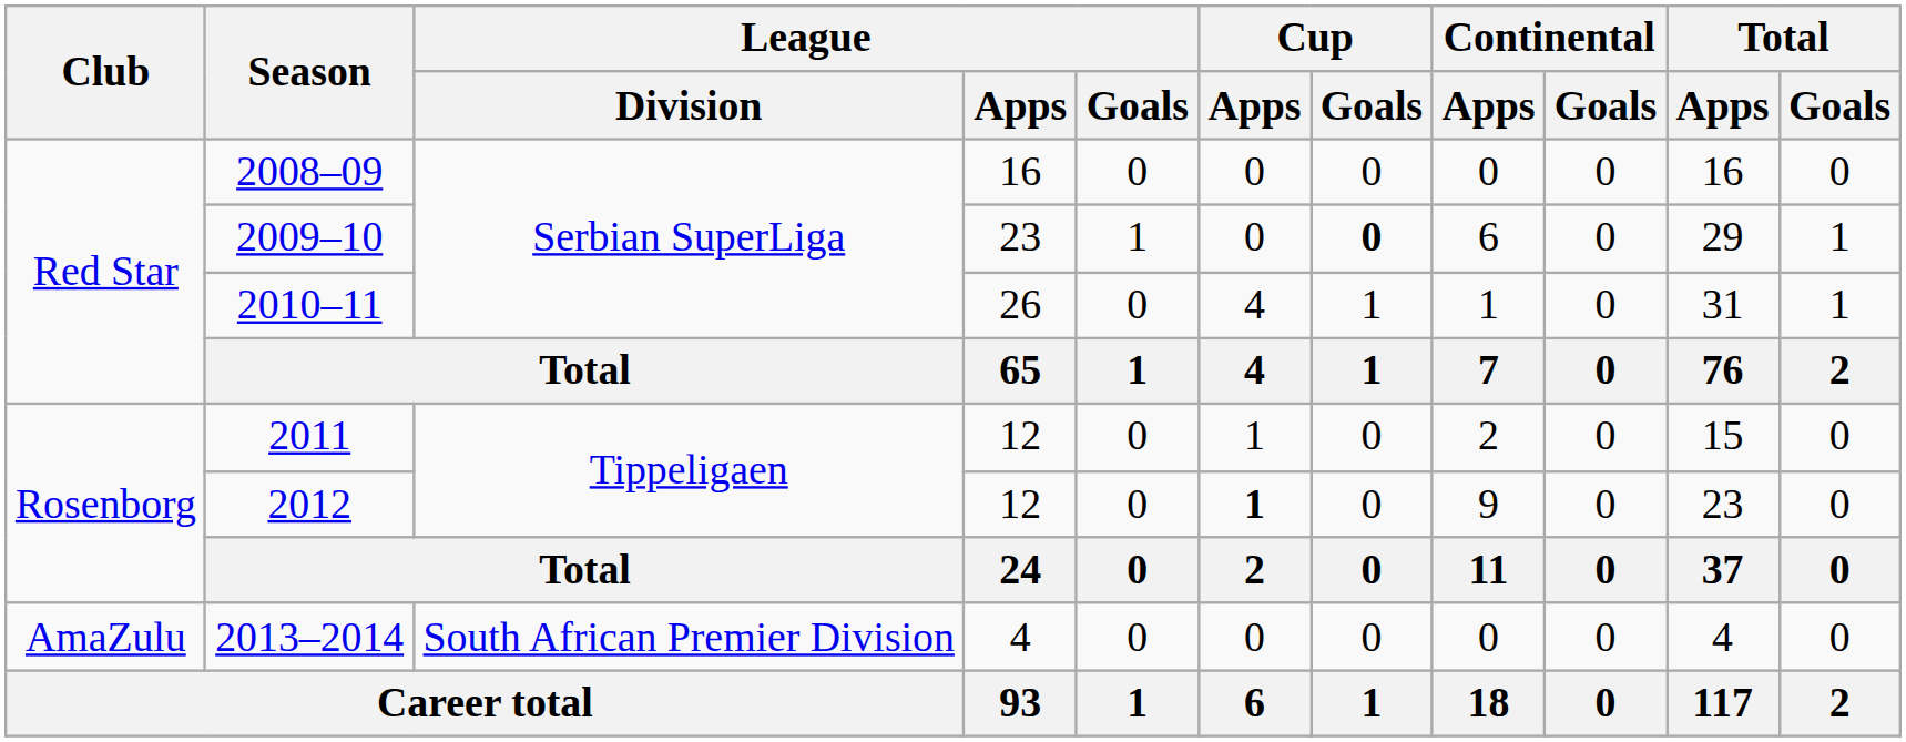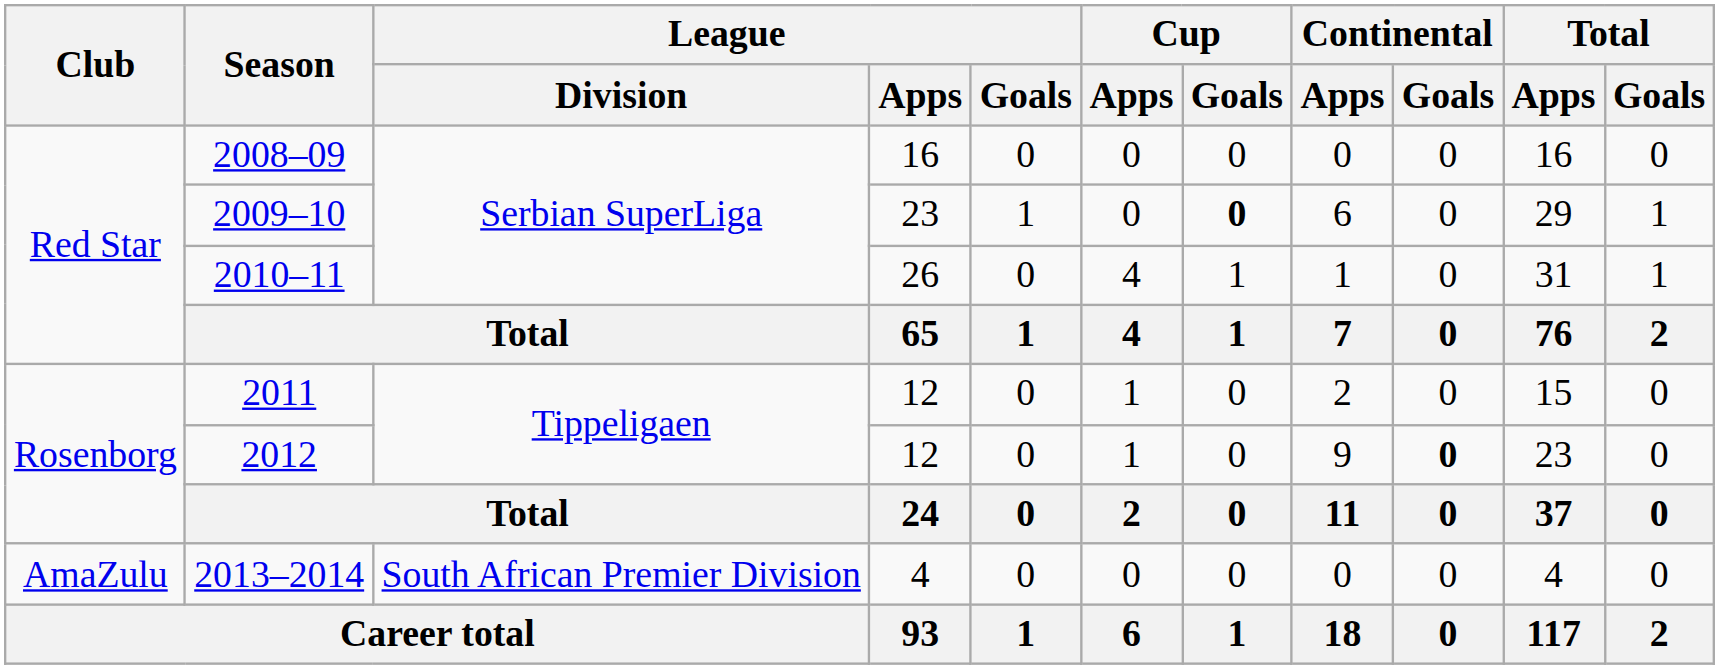2012 | Cup / Apps: bold -> normal
2012 | Continental / Goals: normal -> bold
